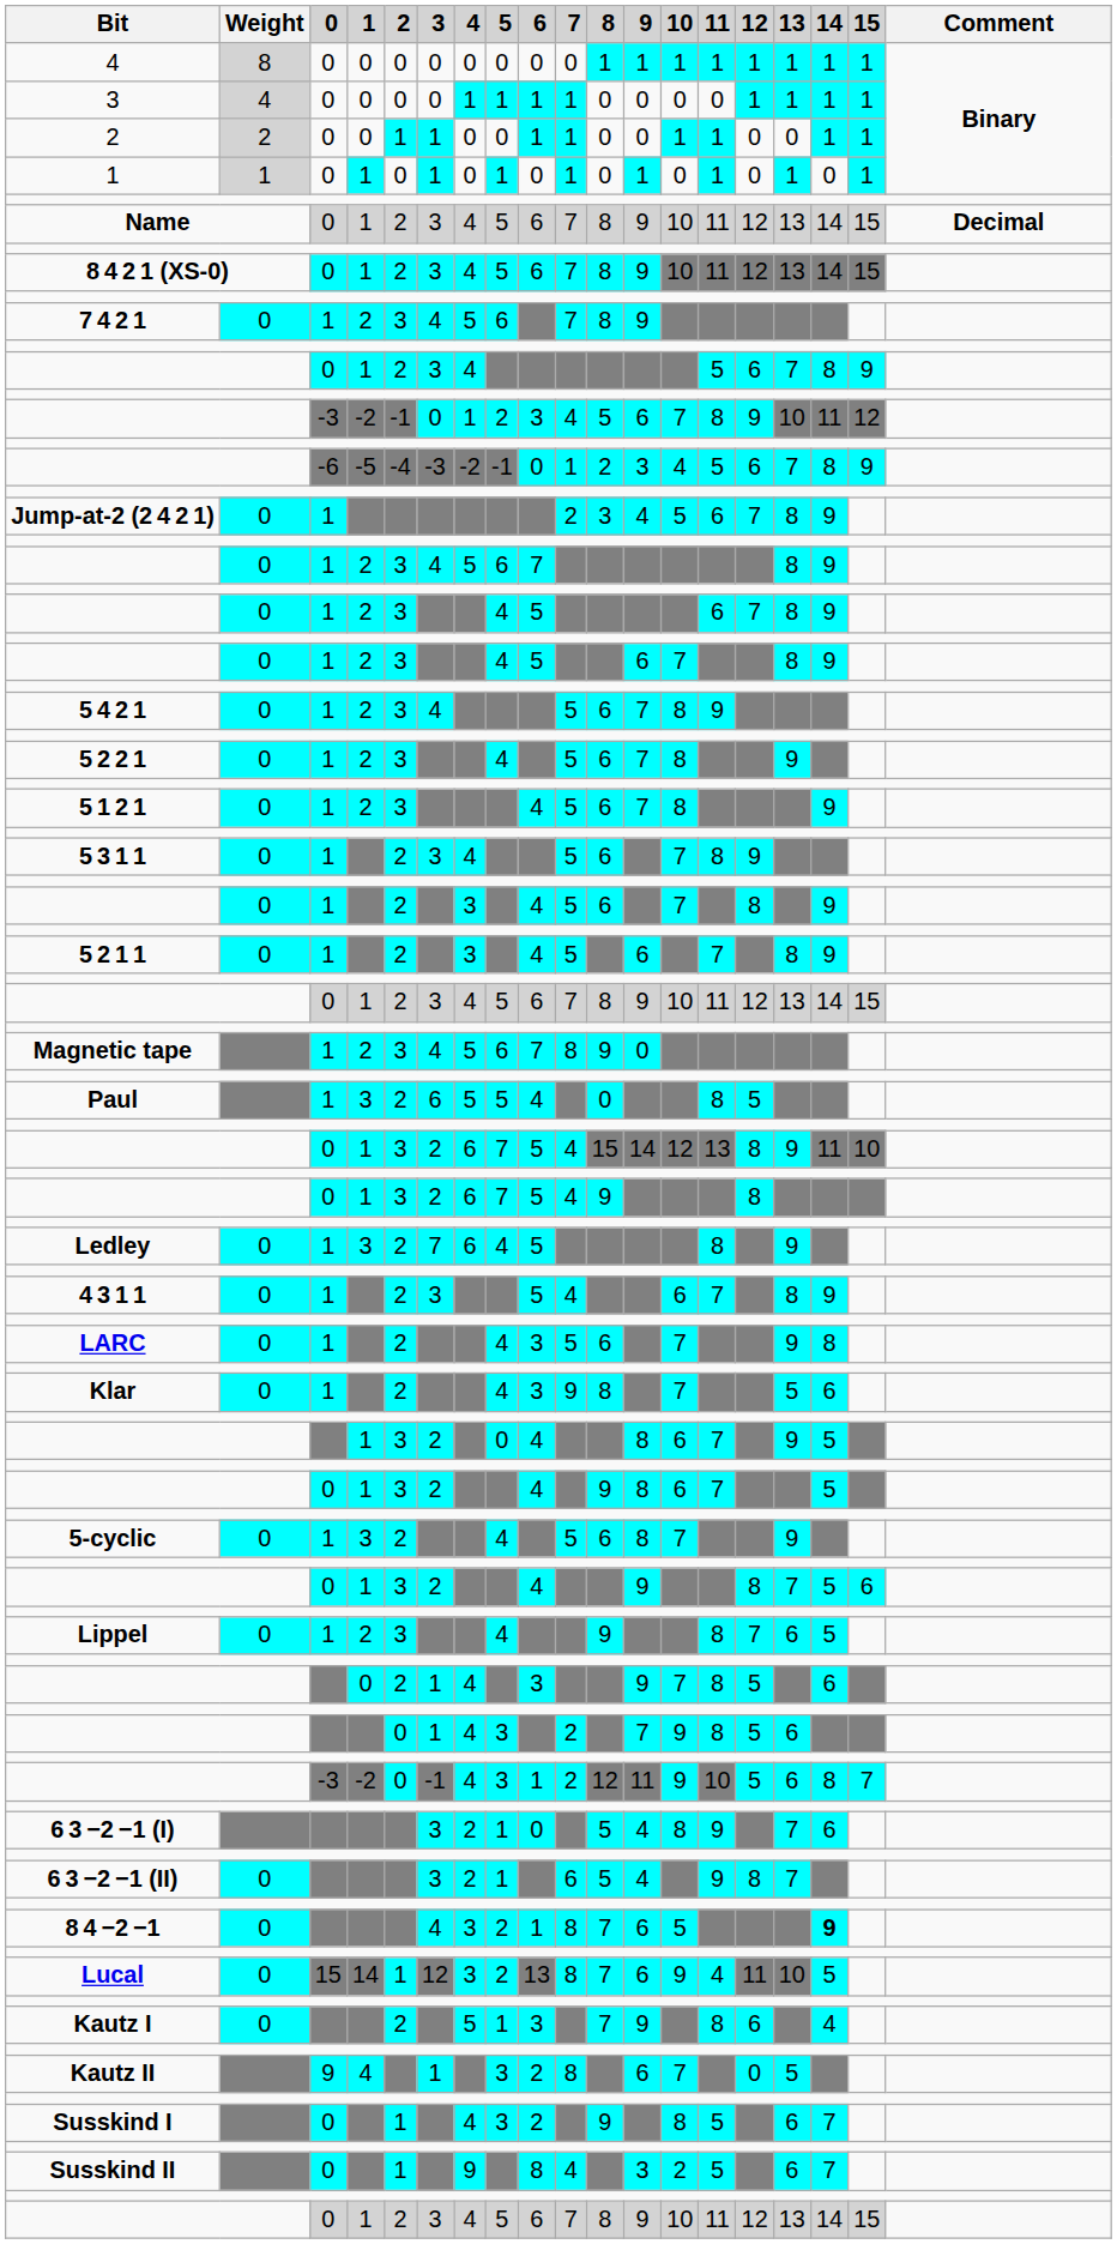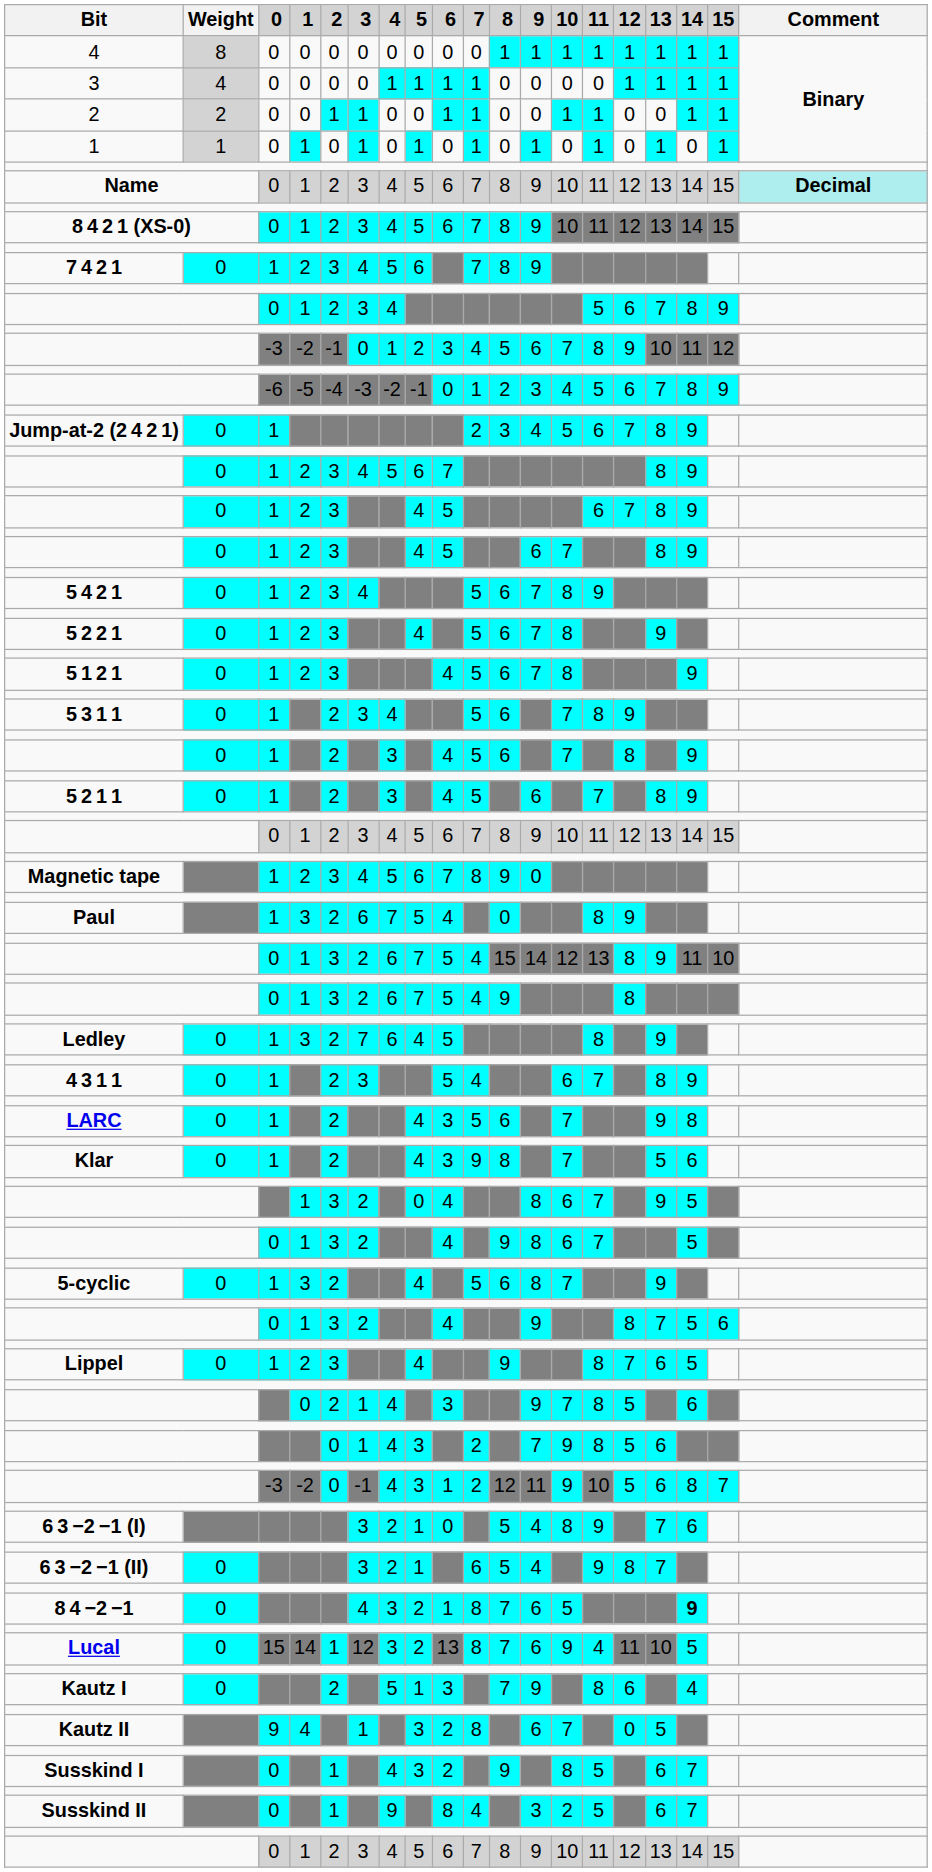Name | Comment: no background -> paleturquoise background
Paul | 4: 5 -> 7
Paul | 12: 5 -> 9
